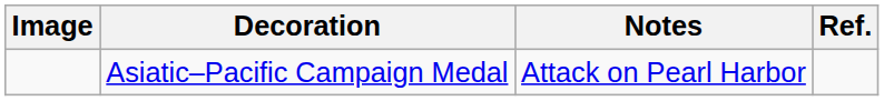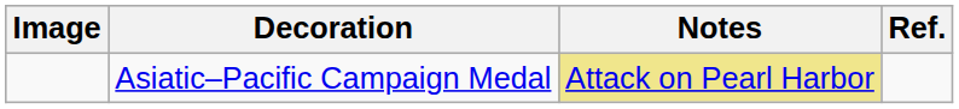Asiatic–Pacific Campaign Medal | Notes: no background -> khaki background
